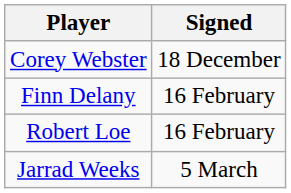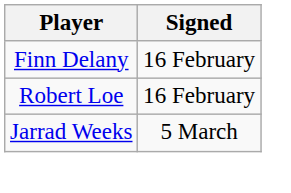- row: Corey Webster | 18 December
